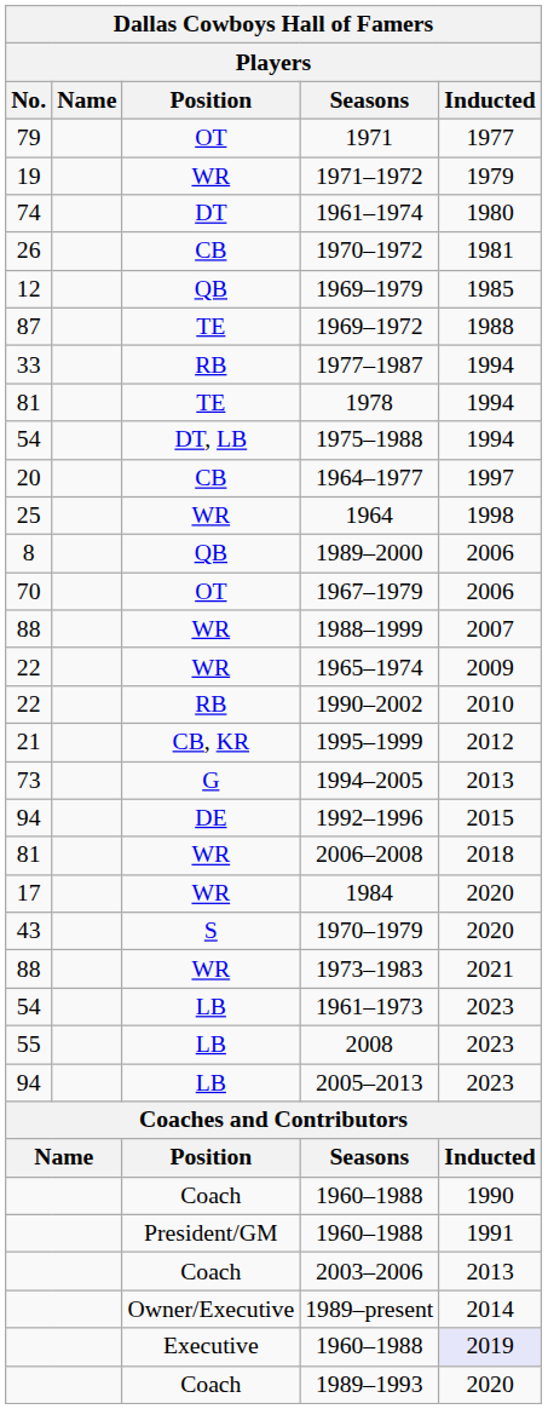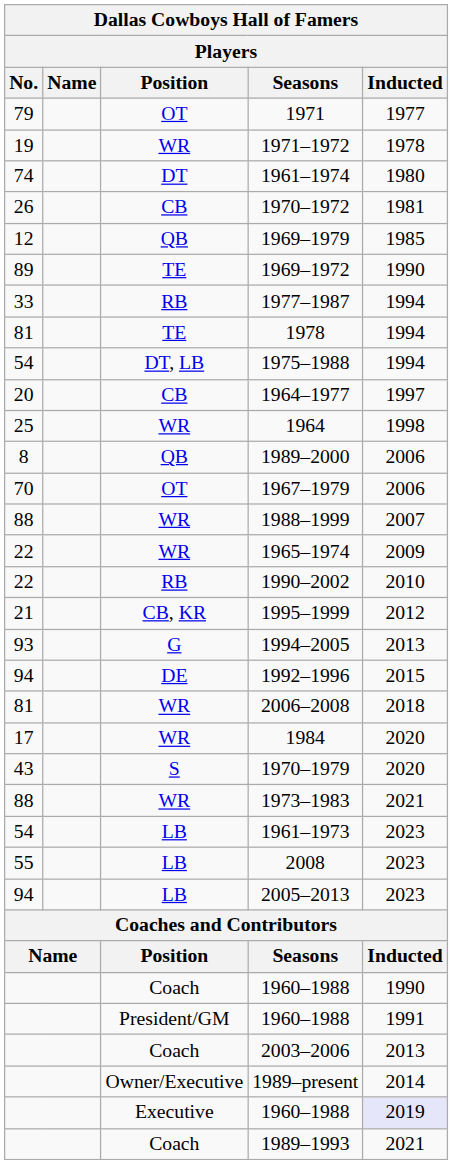1971–1972 | Inducted: 1979 -> 1978
1969–1972 | No.: 87 -> 89
1969–1972 | Inducted: 1988 -> 1990
1994–2005 | No.: 73 -> 93
1989–1993 | Inducted: 2020 -> 2021
